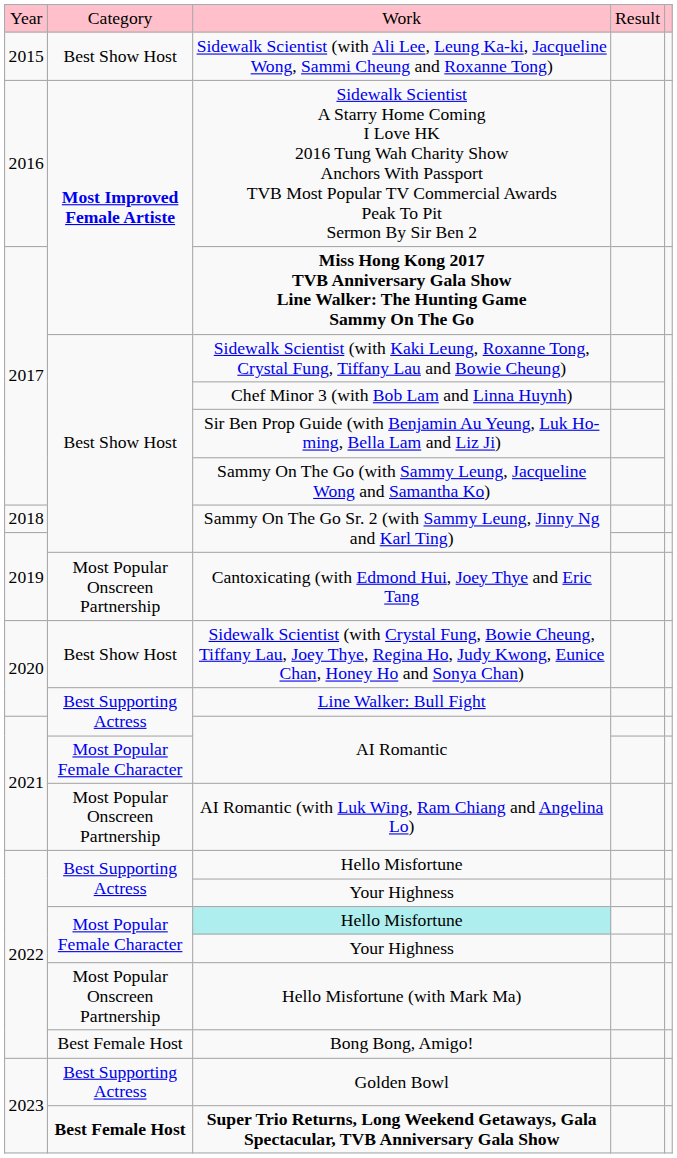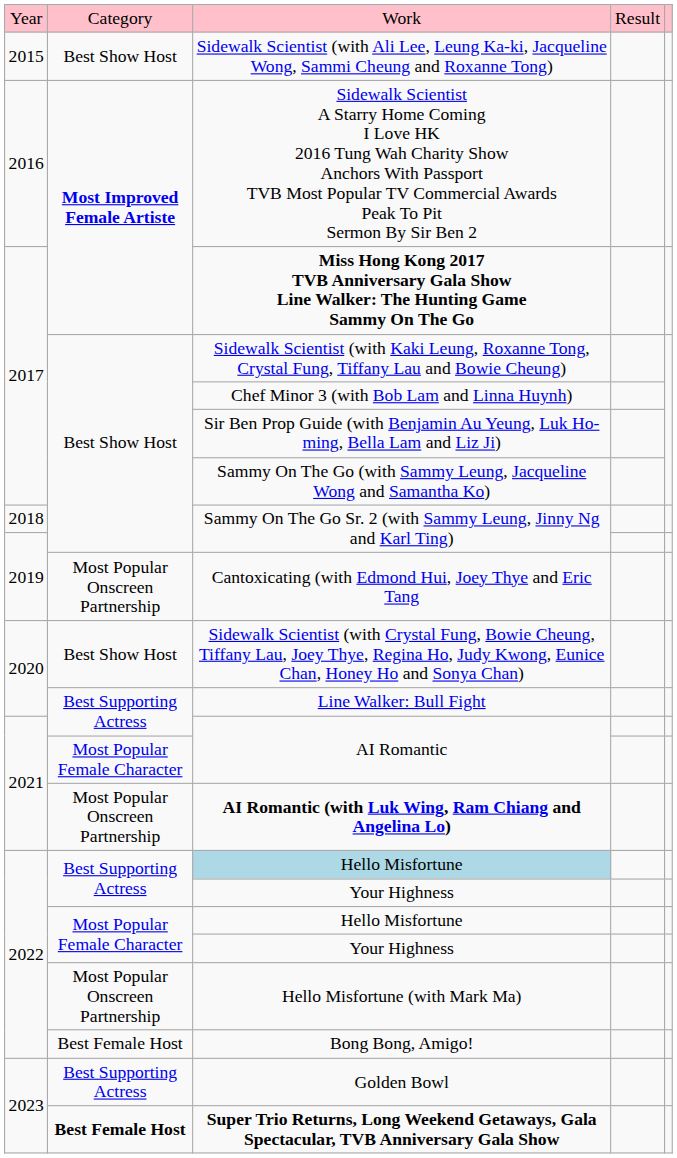AI Romantic (with Luk Wing, Ram Chiang and Angelina Lo) | column 3: normal -> bold
Best Supporting Actress / Hello Misfortune | column 3: no background -> lightblue background
Most Popular Female Character / Hello Misfortune | column 3: paleturquoise background -> no background
